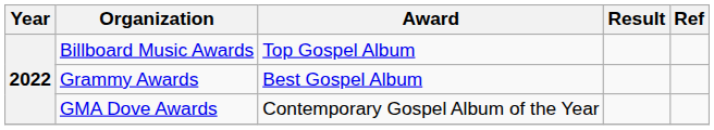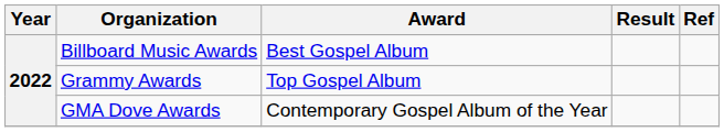Billboard Music Awards | Award: Top Gospel Album -> Best Gospel Album
Grammy Awards | Award: Best Gospel Album -> Top Gospel Album
